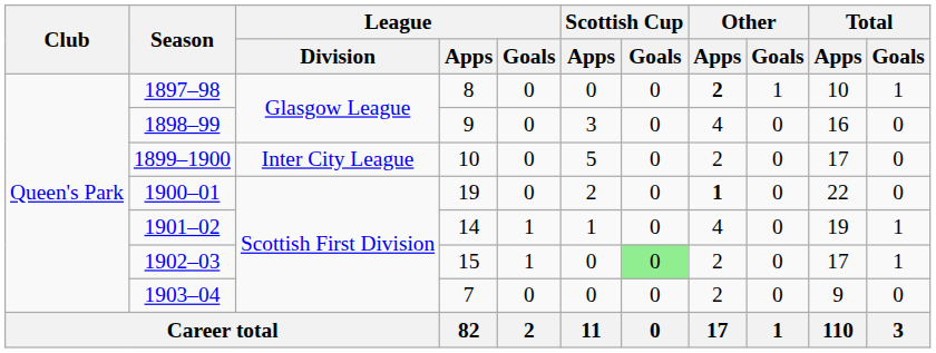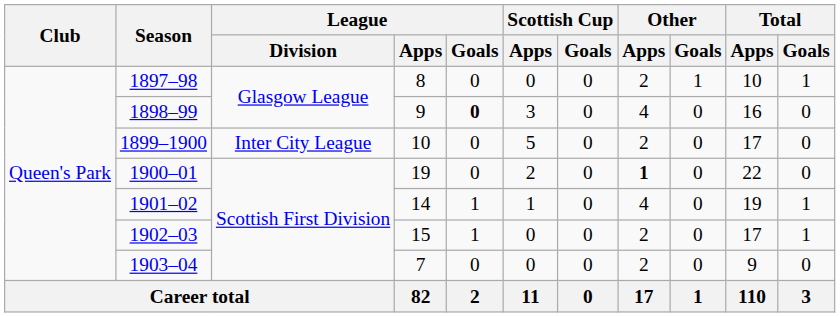1897–98 | Other / Apps: bold -> normal
1898–99 | League / Goals: normal -> bold
1902–03 | Scottish Cup / Goals: lightgreen background -> no background
